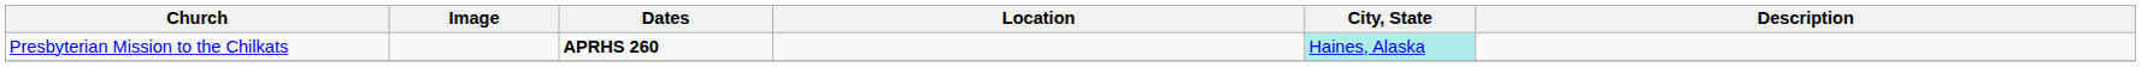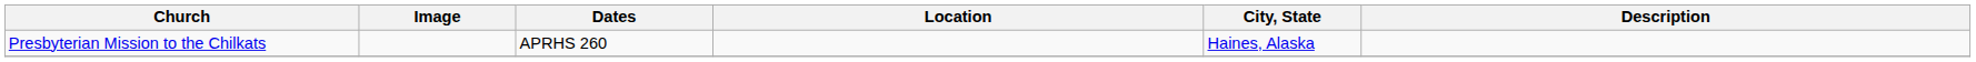Presbyterian Mission to the Chilkats | Dates: bold -> normal
Presbyterian Mission to the Chilkats | City, State: paleturquoise background -> no background
